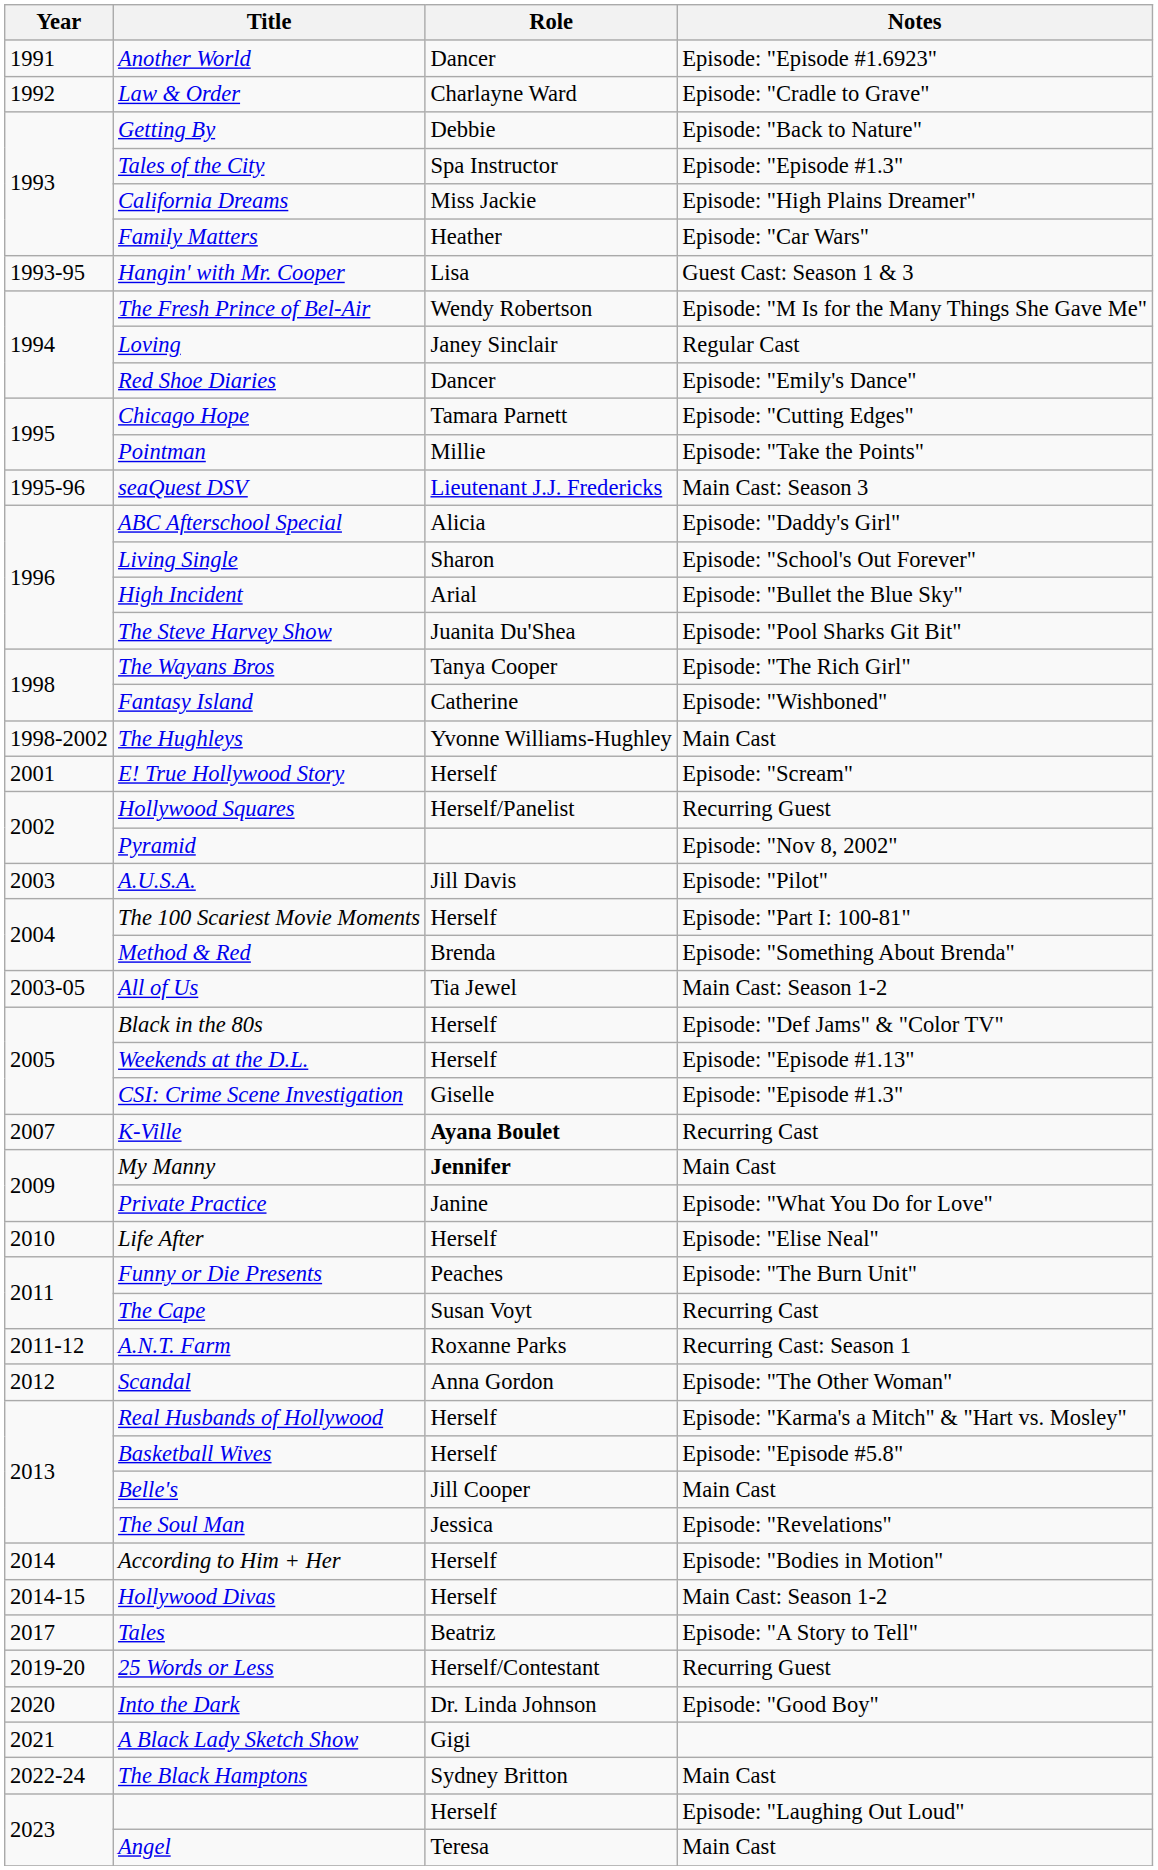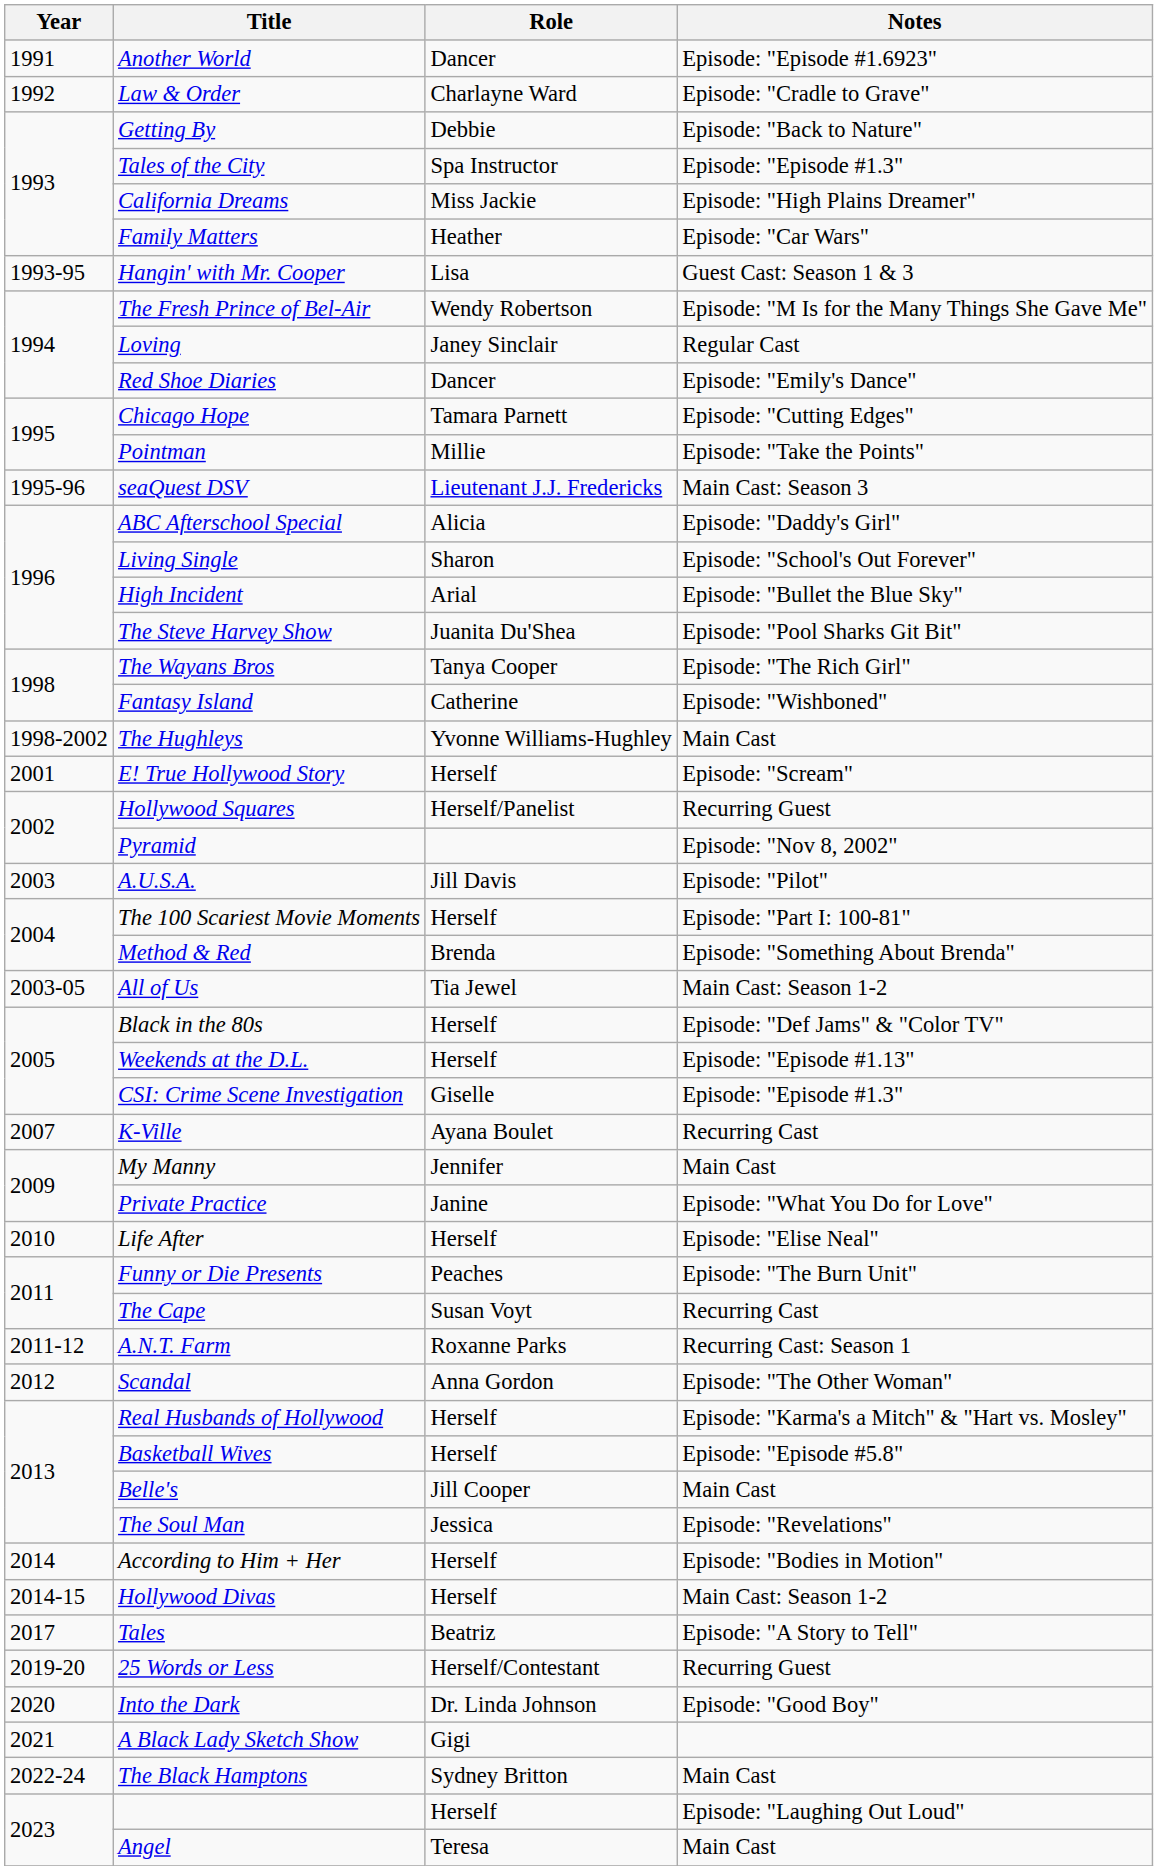K-Ville | Role: bold -> normal
My Manny | Role: bold -> normal
